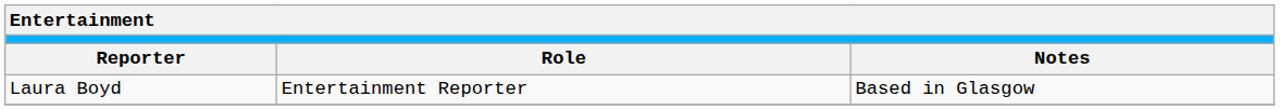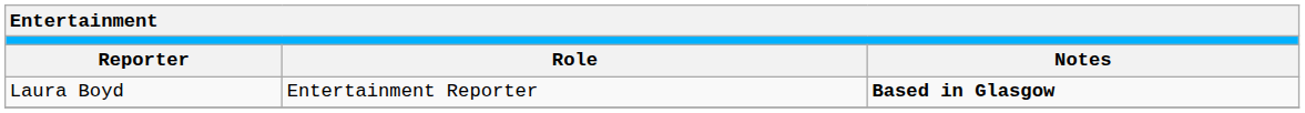Laura Boyd | column 3: normal -> bold
